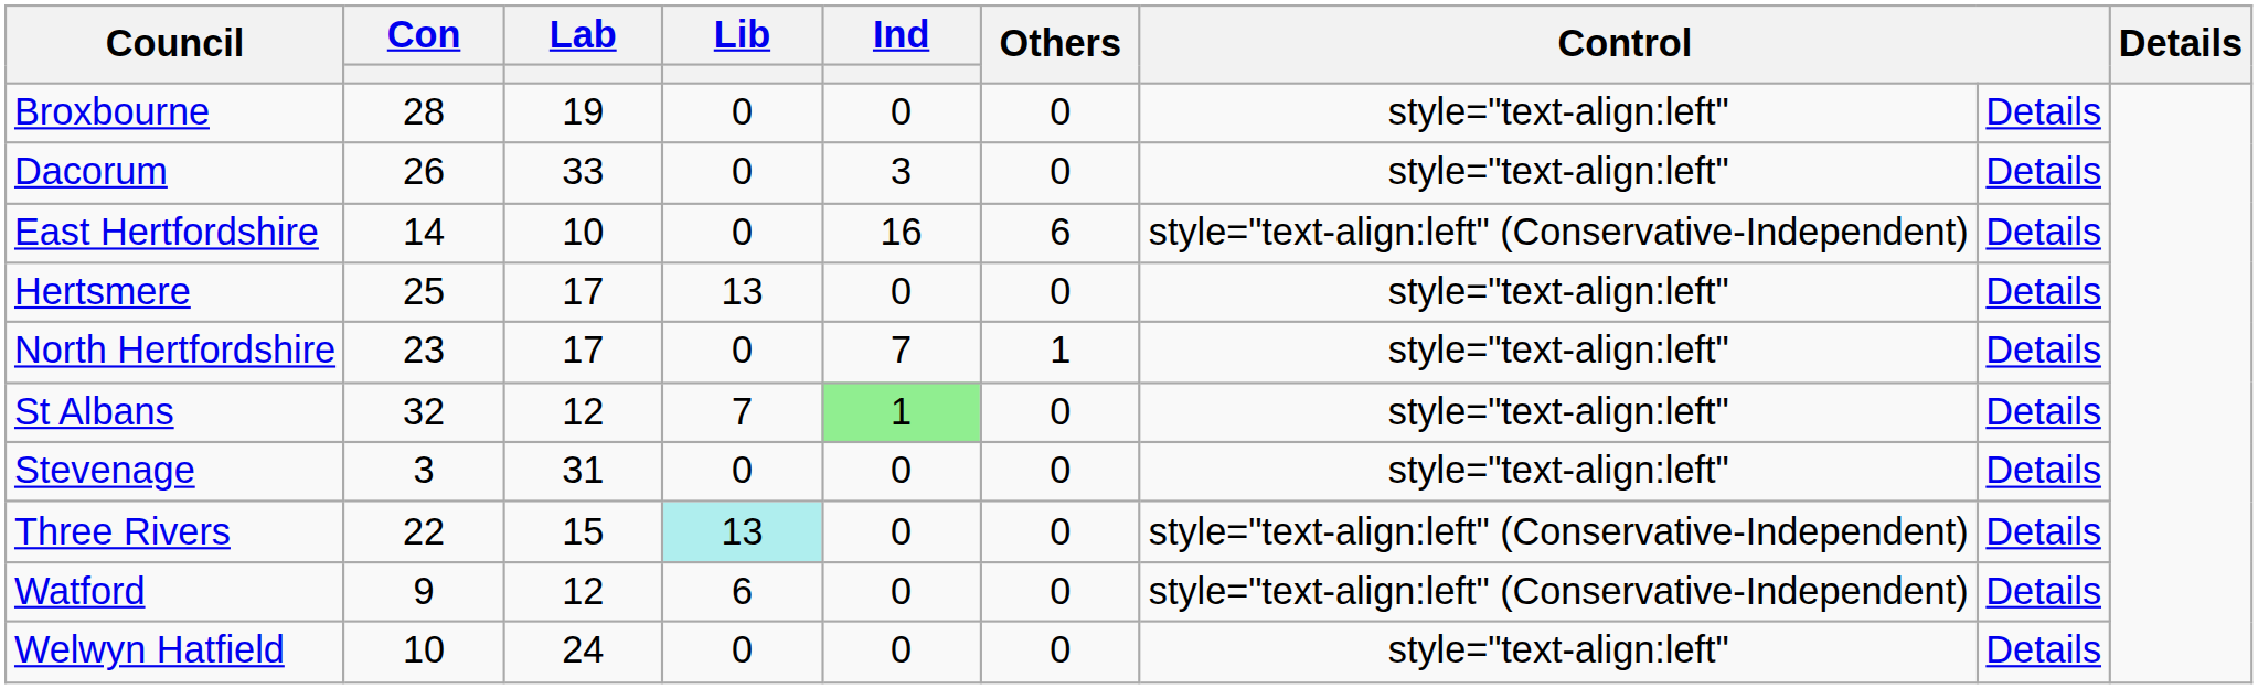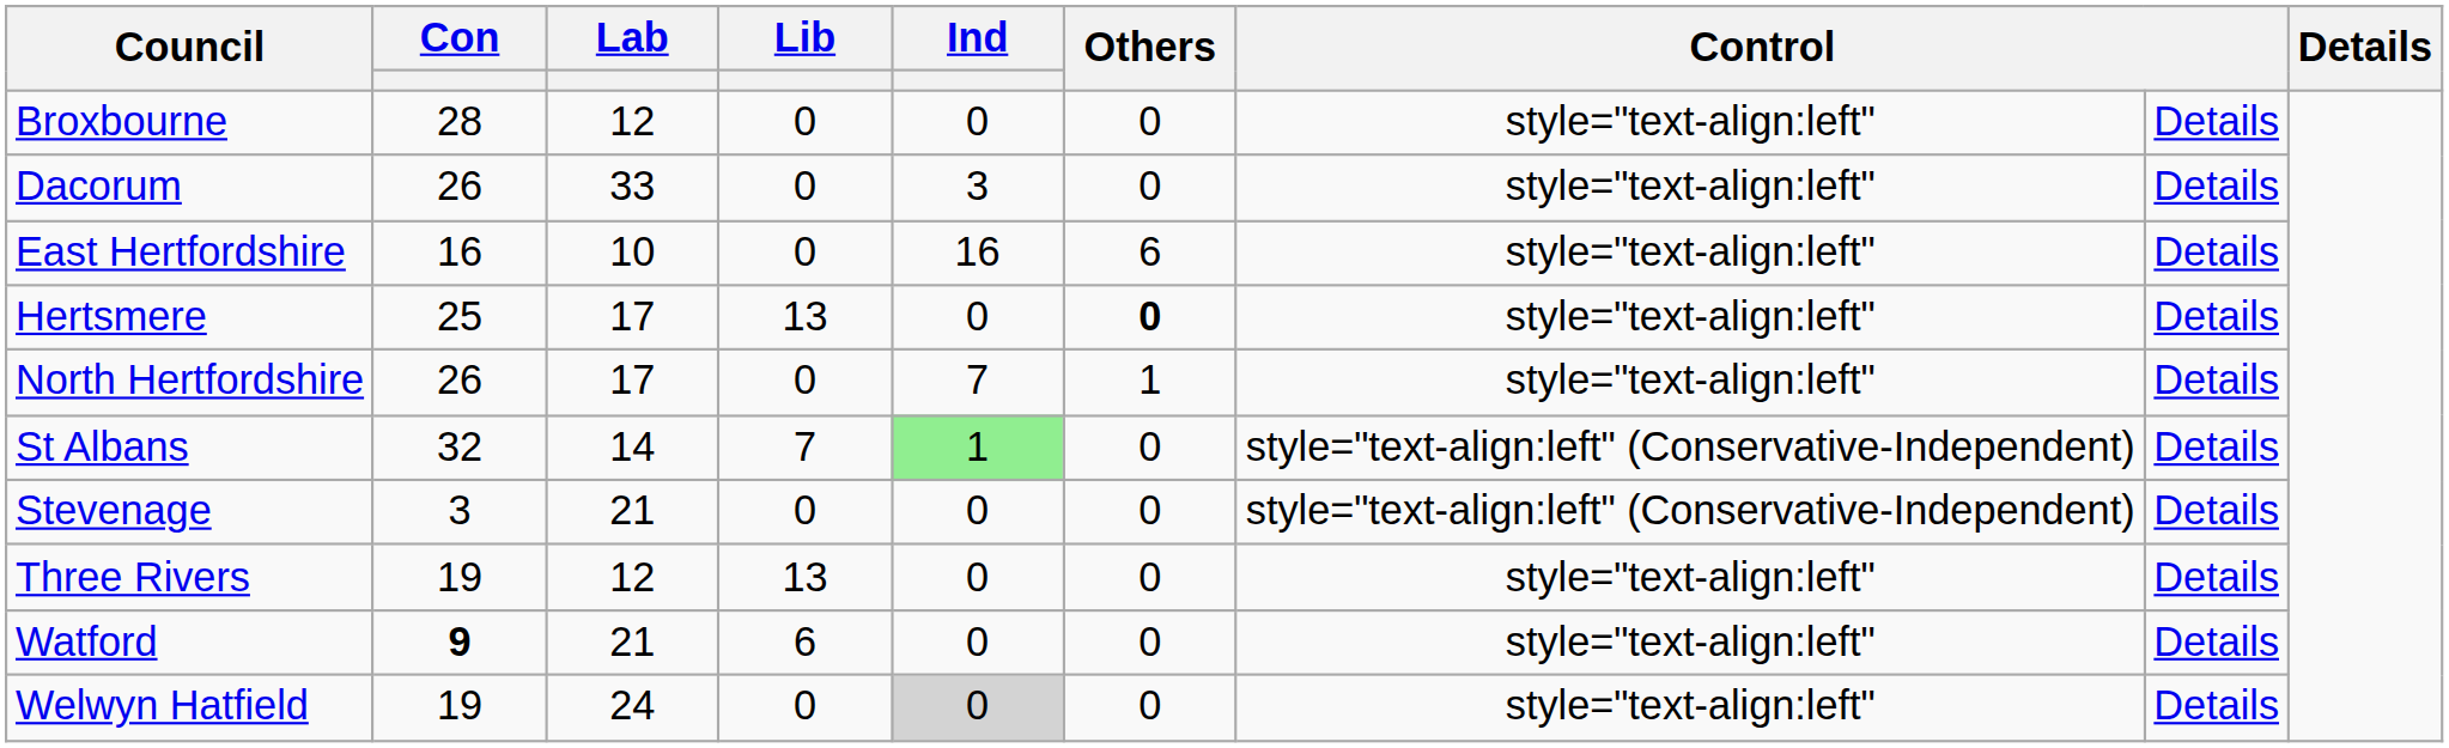Broxbourne | Lab: 19 -> 12
East Hertfordshire | Con: 14 -> 16
East Hertfordshire | column 7: style="text-align:left" (Conservative-Independent) -> style="text-align:left"
Hertsmere | Others: normal -> bold
North Hertfordshire | Con: 23 -> 26
St Albans | Lab: 12 -> 14
St Albans | column 7: style="text-align:left" -> style="text-align:left" (Conservative-Independent)
Stevenage | Lab: 31 -> 21
Stevenage | column 7: style="text-align:left" -> style="text-align:left" (Conservative-Independent)
Three Rivers | Con: 22 -> 19
Three Rivers | Lab: 15 -> 12
Three Rivers | Lib: paleturquoise background -> no background
Three Rivers | column 7: style="text-align:left" (Conservative-Independent) -> style="text-align:left"
Watford | Con: normal -> bold
Watford | Lab: 12 -> 21
Watford | column 7: style="text-align:left" (Conservative-Independent) -> style="text-align:left"
Welwyn Hatfield | Con: 10 -> 19
Welwyn Hatfield | Ind: no background -> lightgrey background
